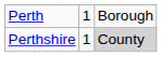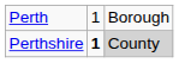Perthshire | column 2: normal -> bold
